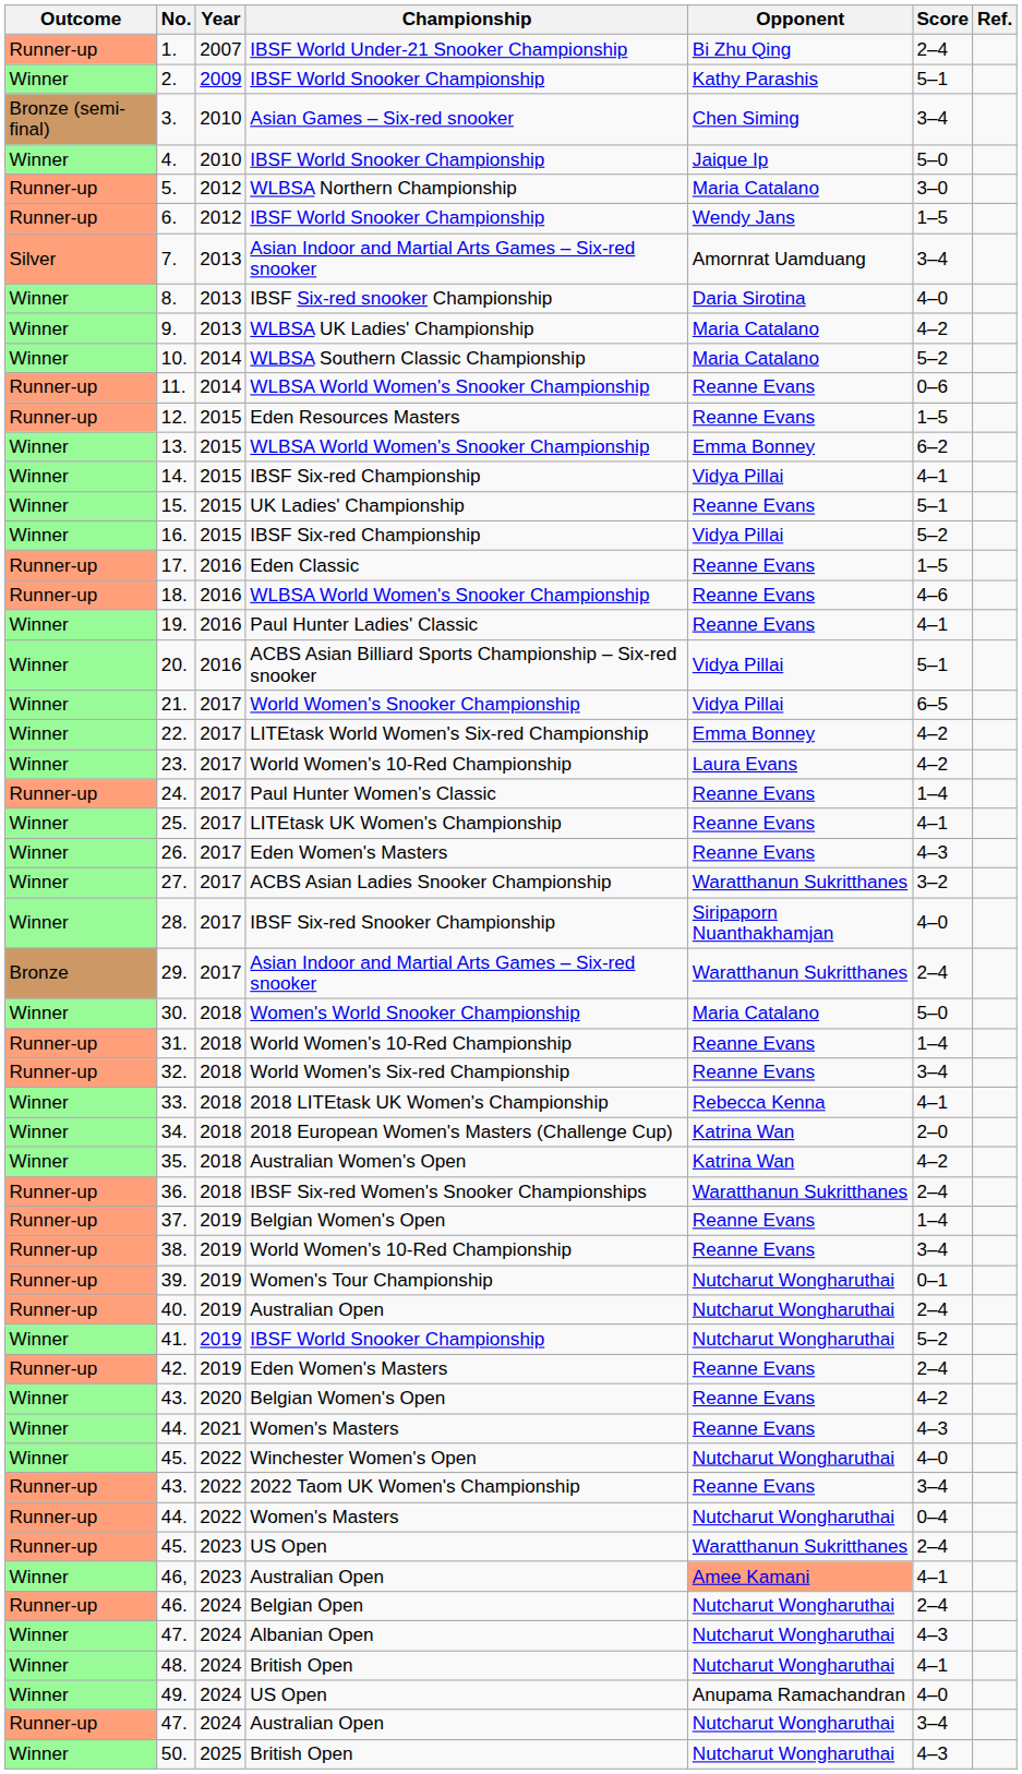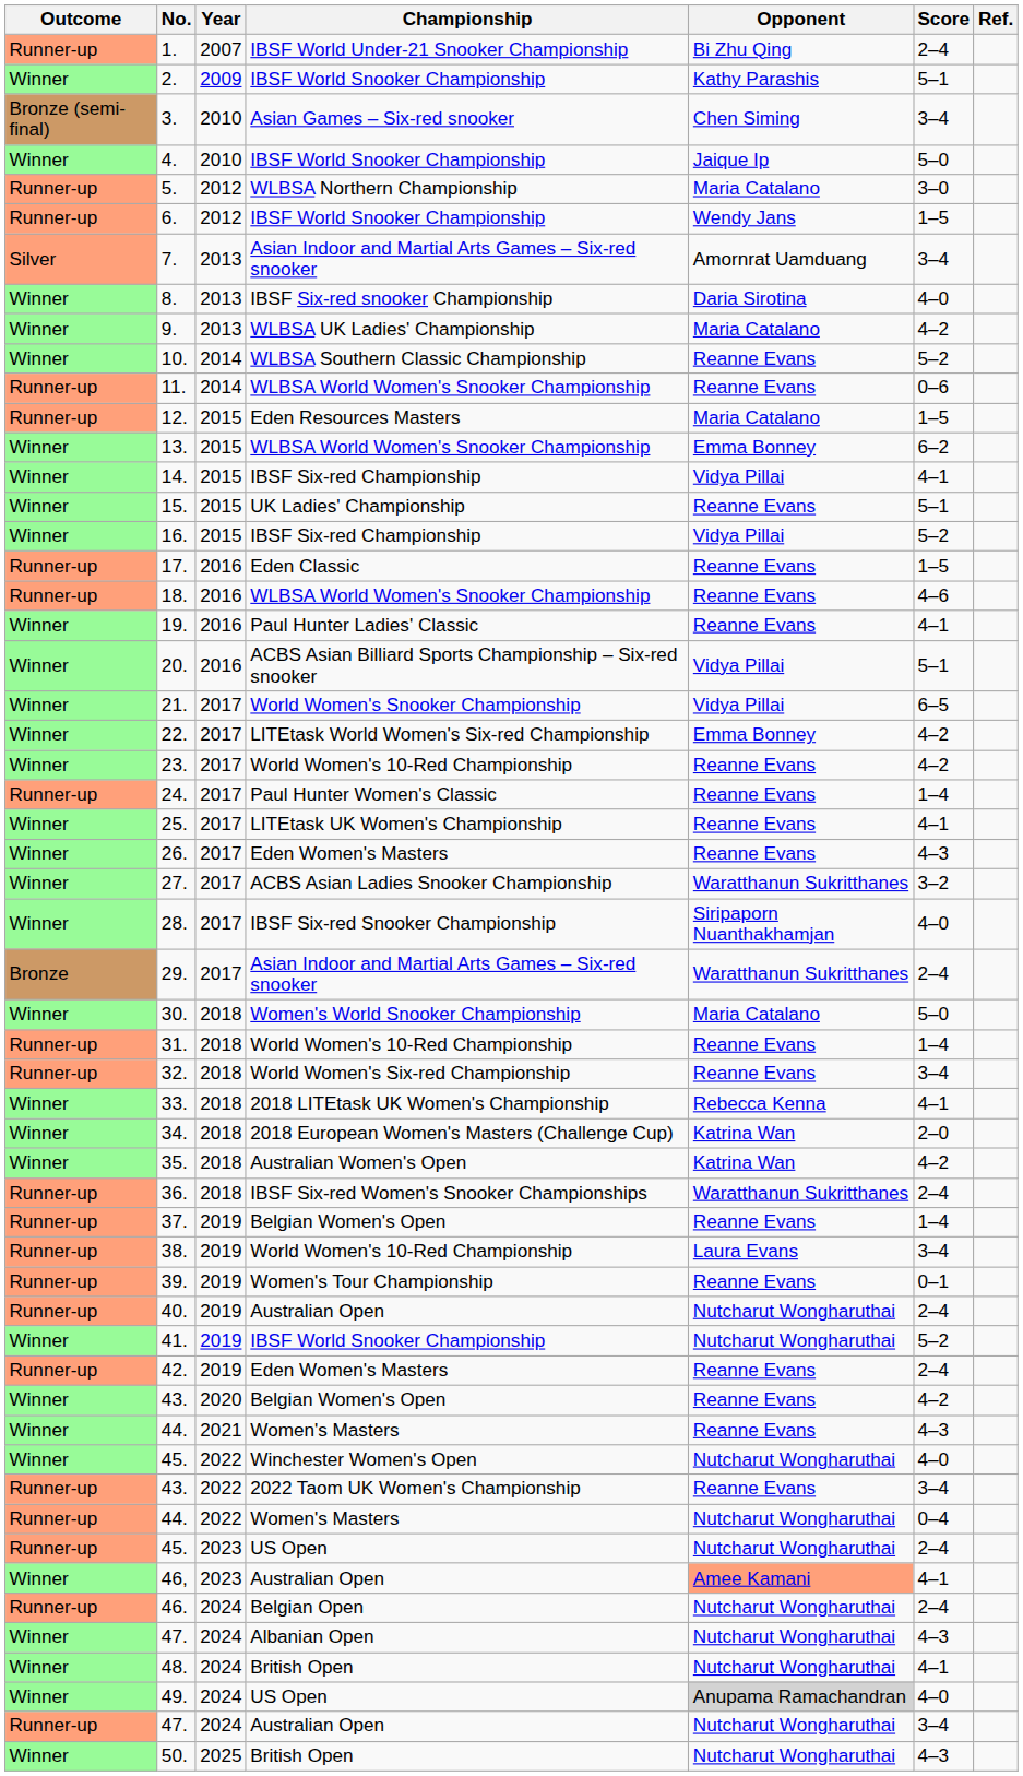10. | Opponent: Maria Catalano -> Reanne Evans
12. | Opponent: Reanne Evans -> Maria Catalano
23. | Opponent: Laura Evans -> Reanne Evans
38. | Opponent: Reanne Evans -> Laura Evans
39. | Opponent: Nutcharut Wongharuthai -> Reanne Evans
Runner-up / 45. | Opponent: Waratthanun Sukritthanes -> Nutcharut Wongharuthai
49. | Opponent: no background -> lightgrey background
